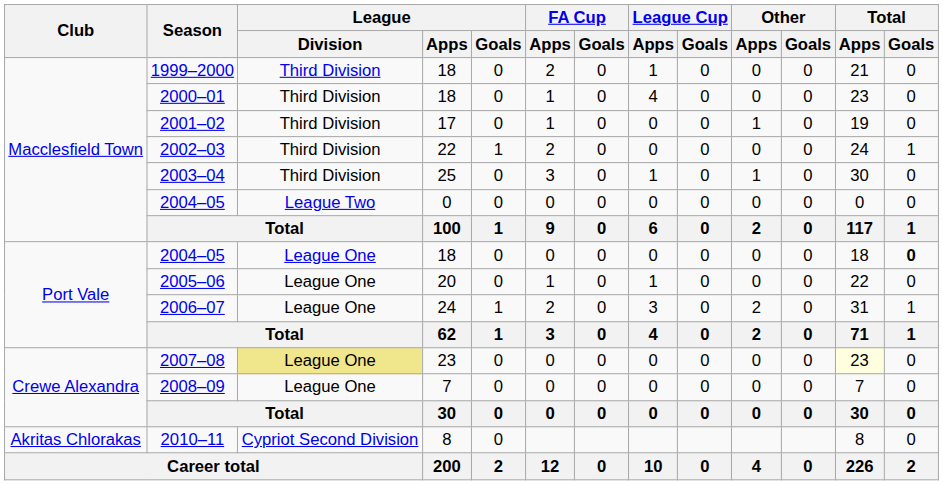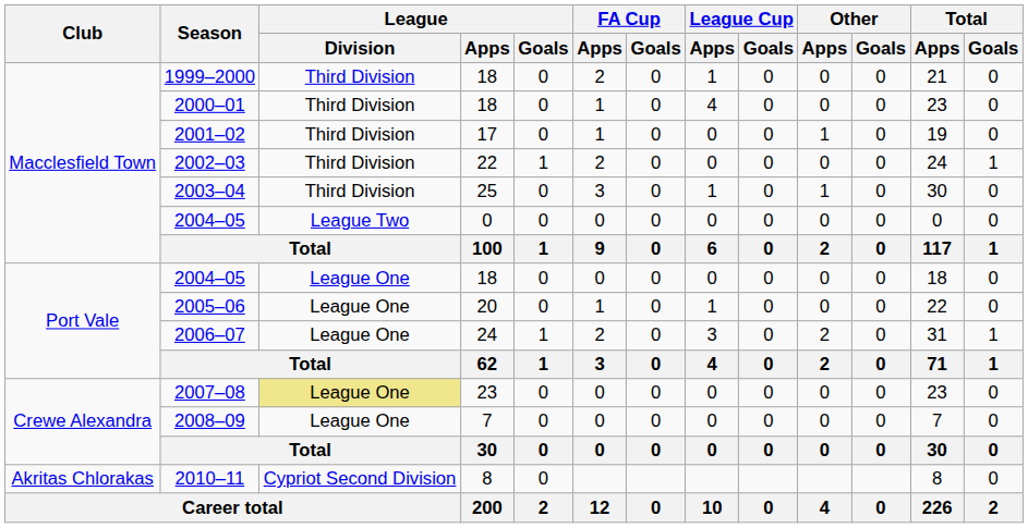2004–05 / 18 | Total / Goals: bold -> normal
2007–08 | Total / Apps: lightyellow background -> no background
